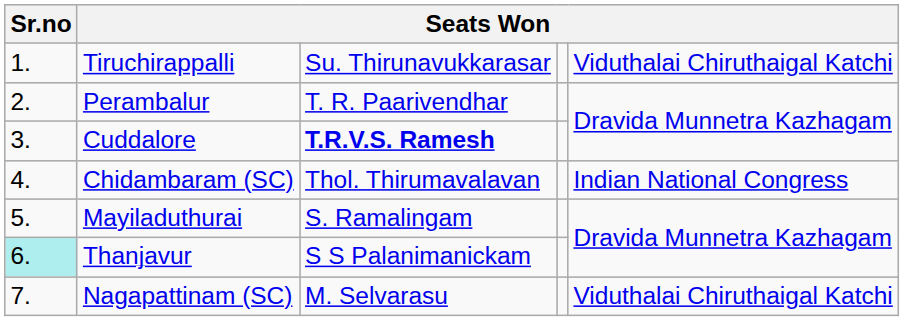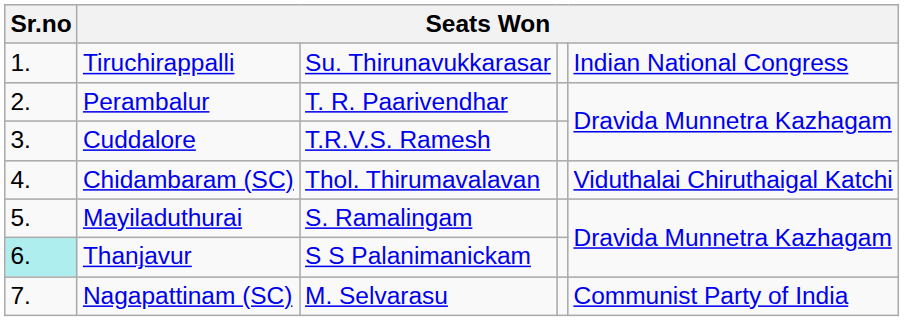Tiruchirappalli | column 5: Viduthalai Chiruthaigal Katchi -> Indian National Congress
Cuddalore | column 3: bold -> normal
Chidambaram (SC) | column 5: Indian National Congress -> Viduthalai Chiruthaigal Katchi
Nagapattinam (SC) | column 5: Viduthalai Chiruthaigal Katchi -> Communist Party of India
